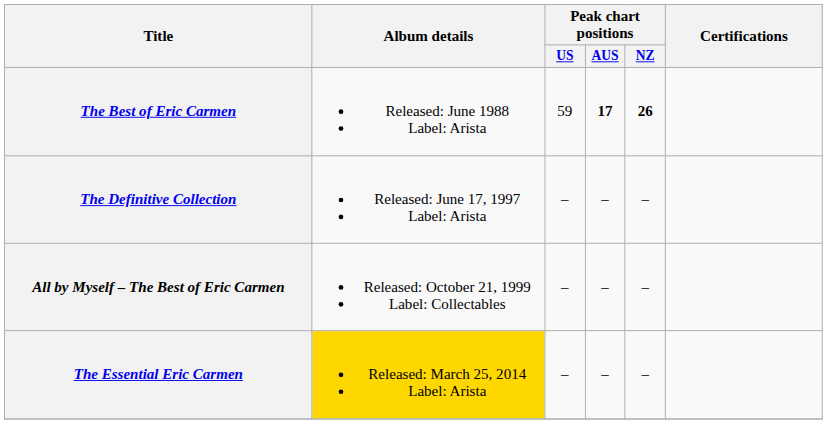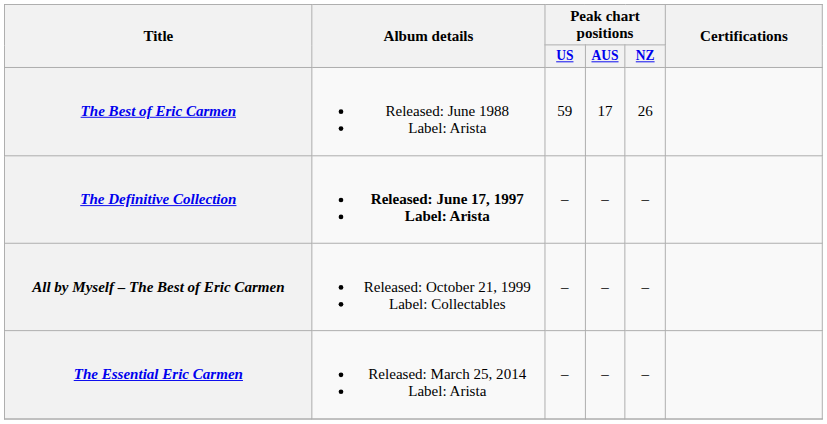The Best of Eric Carmen | Peak chart positions / AUS: bold -> normal
The Best of Eric Carmen | Peak chart positions / NZ: bold -> normal
The Definitive Collection | Album details: normal -> bold
The Essential Eric Carmen | Album details: gold background -> no background
